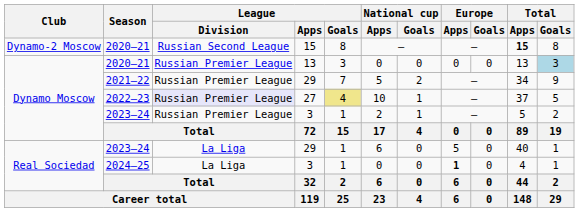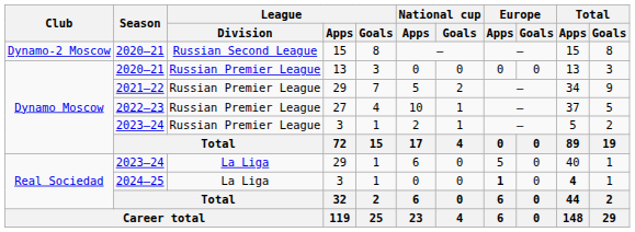2020–21 / 15 | Total / Apps: bold -> normal
2020–21 / 13 | Total / Goals: lightblue background -> no background
2022–23 | League / Division: lavender background -> no background
2022–23 | League / Goals: khaki background -> no background
2024–25 | Total / Apps: normal -> bold
